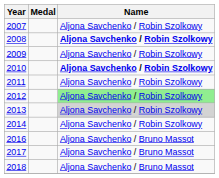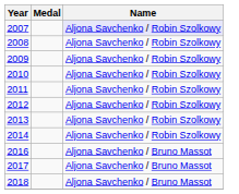2007 | Name: no background -> lavender background
2008 | Name: bold -> normal
2010 | Name: bold -> normal
2012 | Name: lightgreen background -> no background
2013 | Name: lightgrey background -> no background
